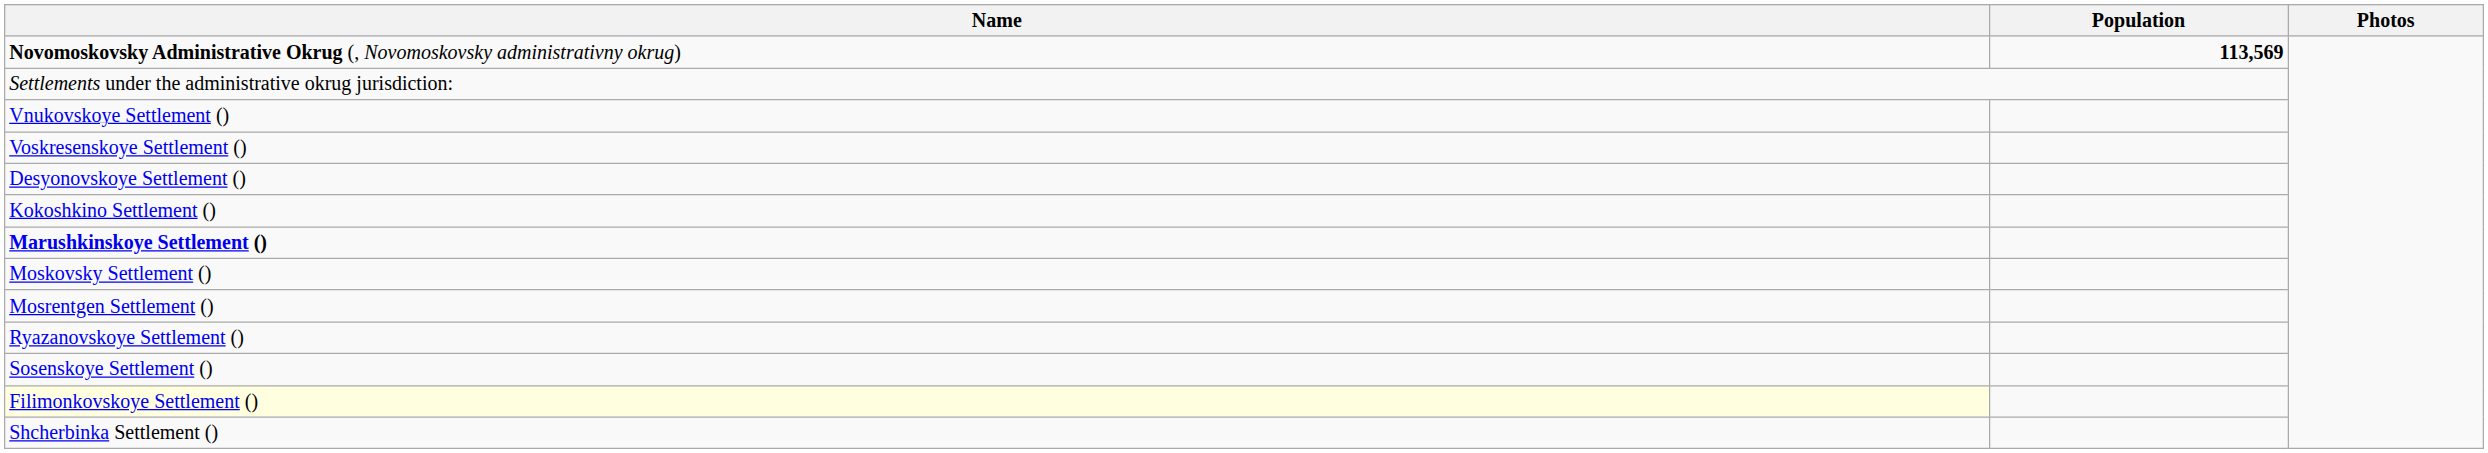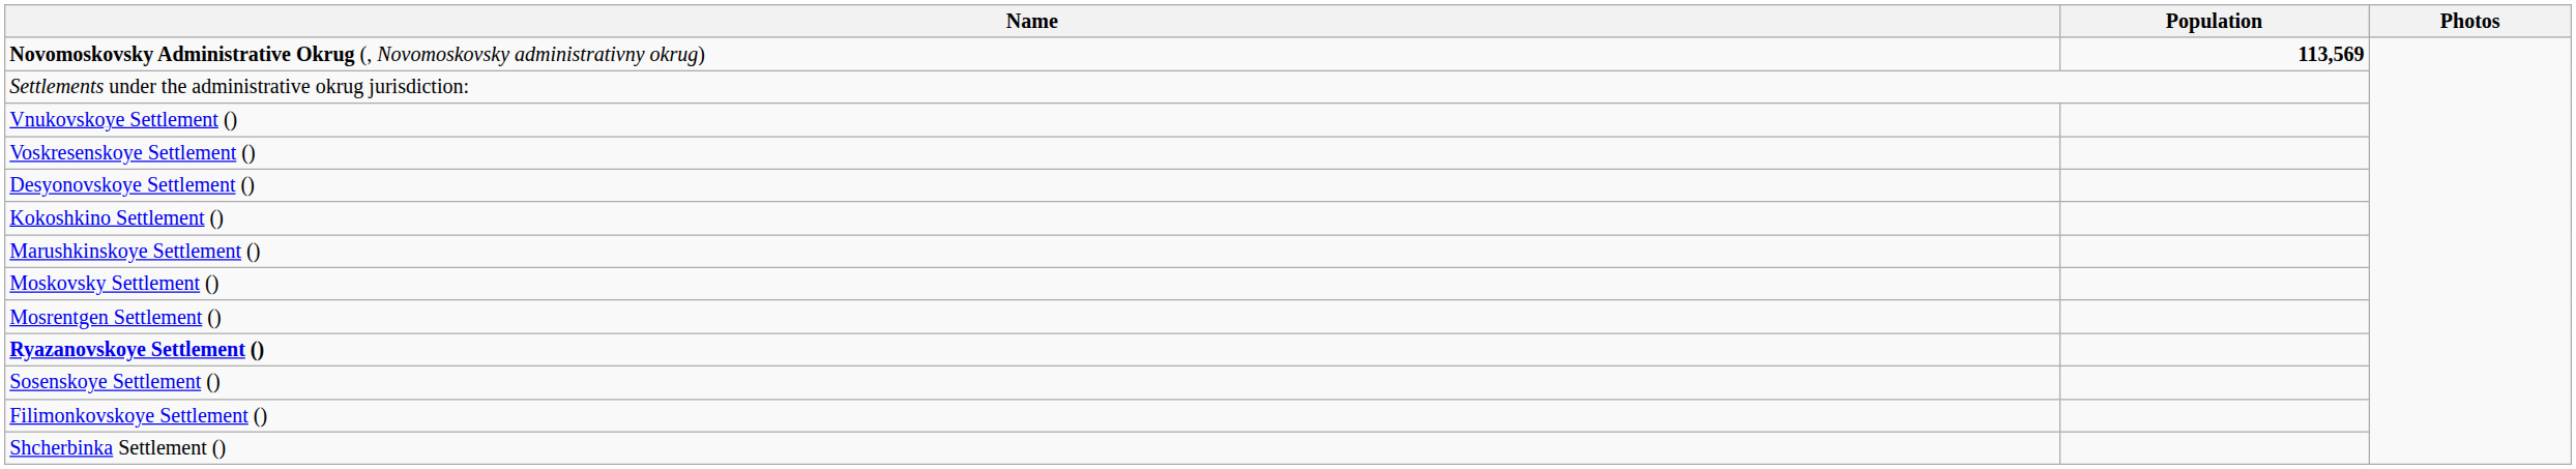Marushkinskoye Settlement () | Name: bold -> normal
Ryazanovskoye Settlement () | Name: normal -> bold
Filimonkovskoye Settlement () | Name: lightyellow background -> no background
